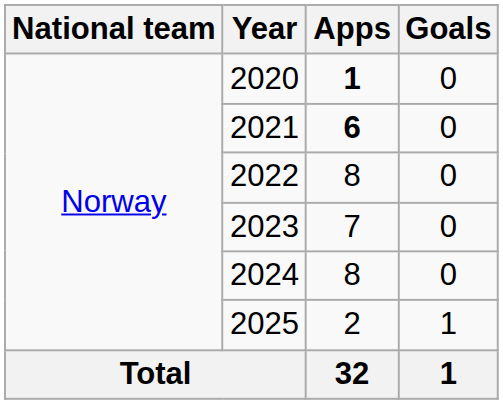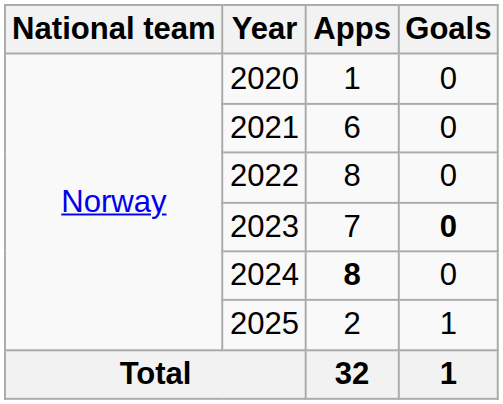2020 | Apps: bold -> normal
2021 | Apps: bold -> normal
2023 | Goals: normal -> bold
2024 | Apps: normal -> bold
